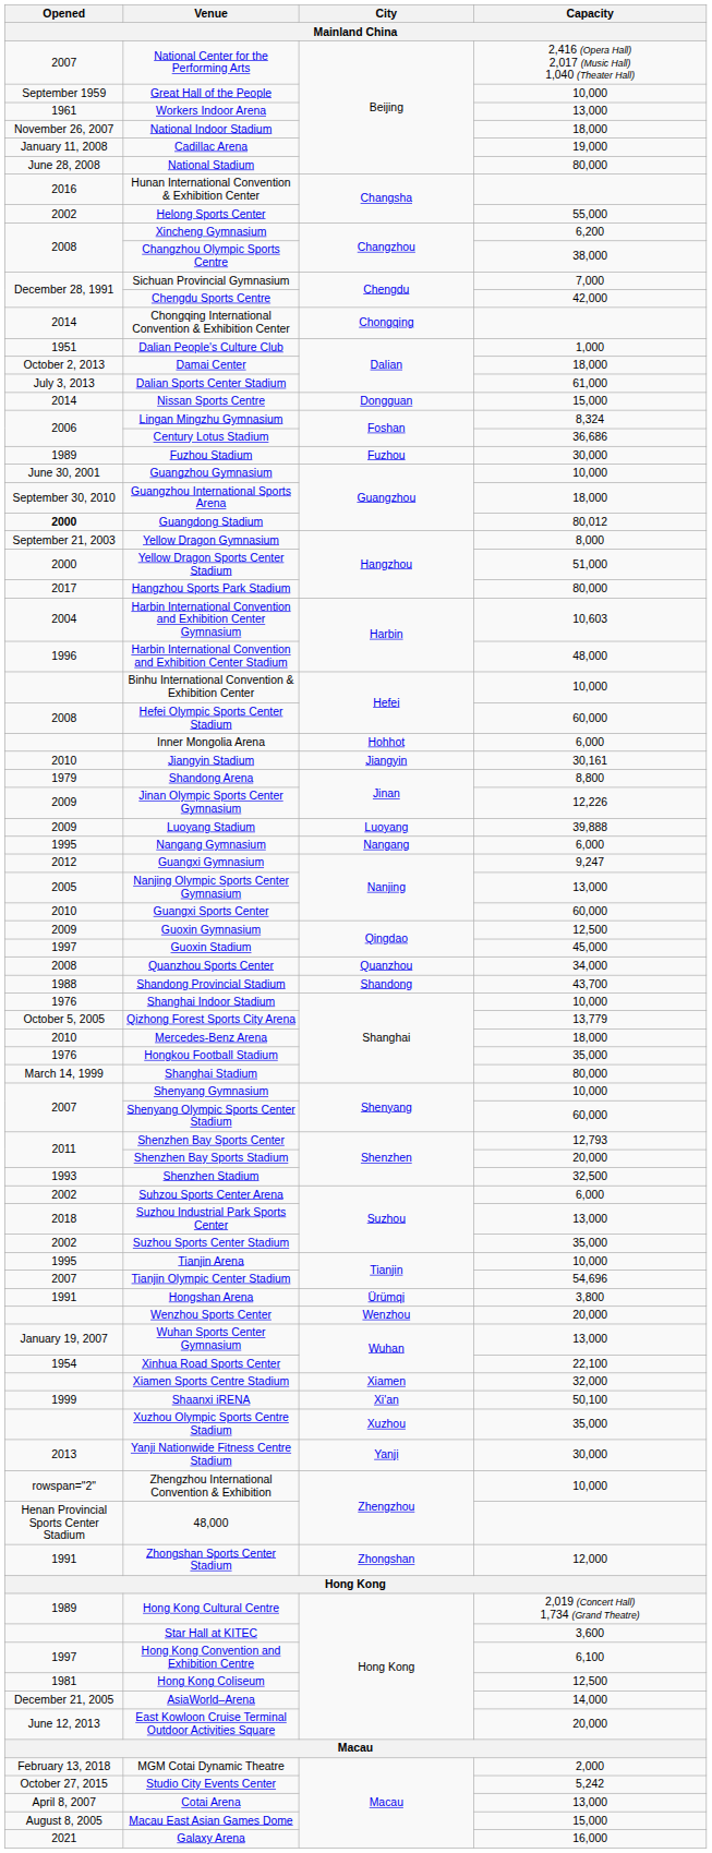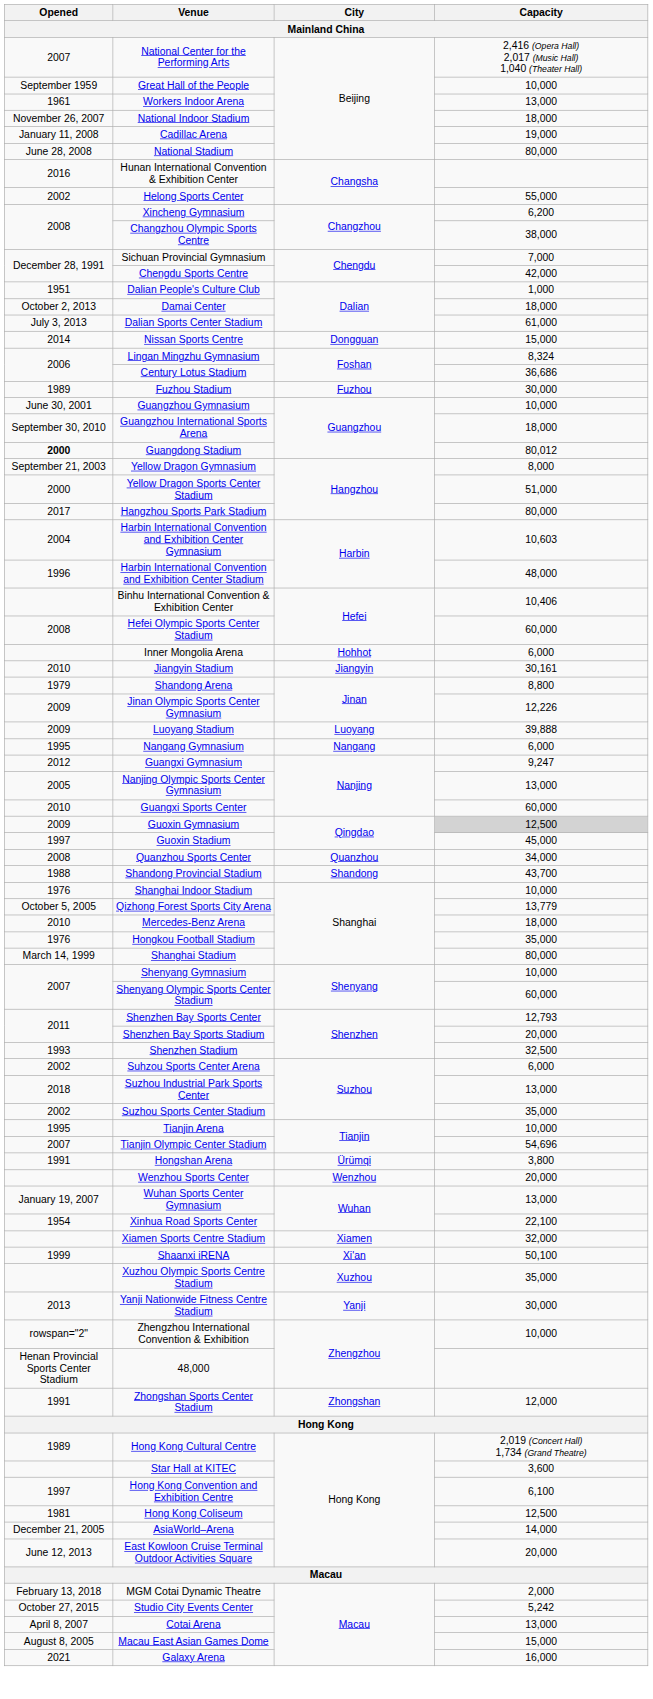- row: 2014 | Chongqing International Convention & Exhibition Center | Chongqing
Binhu International Convention & Exhibition Center | Capacity: 10,000 -> 10,406
Guoxin Gymnasium | Capacity: no background -> lightgrey background
